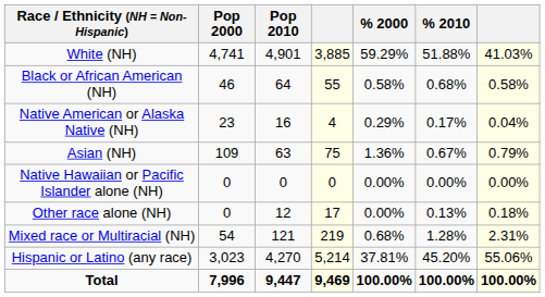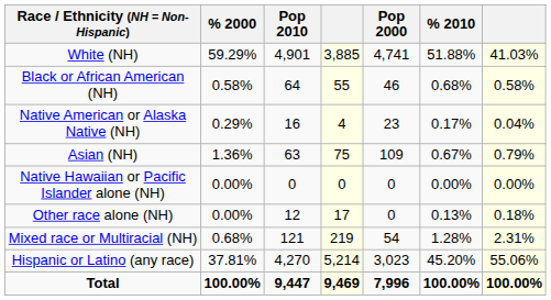columns swapped: Pop 2000 <-> % 2000
